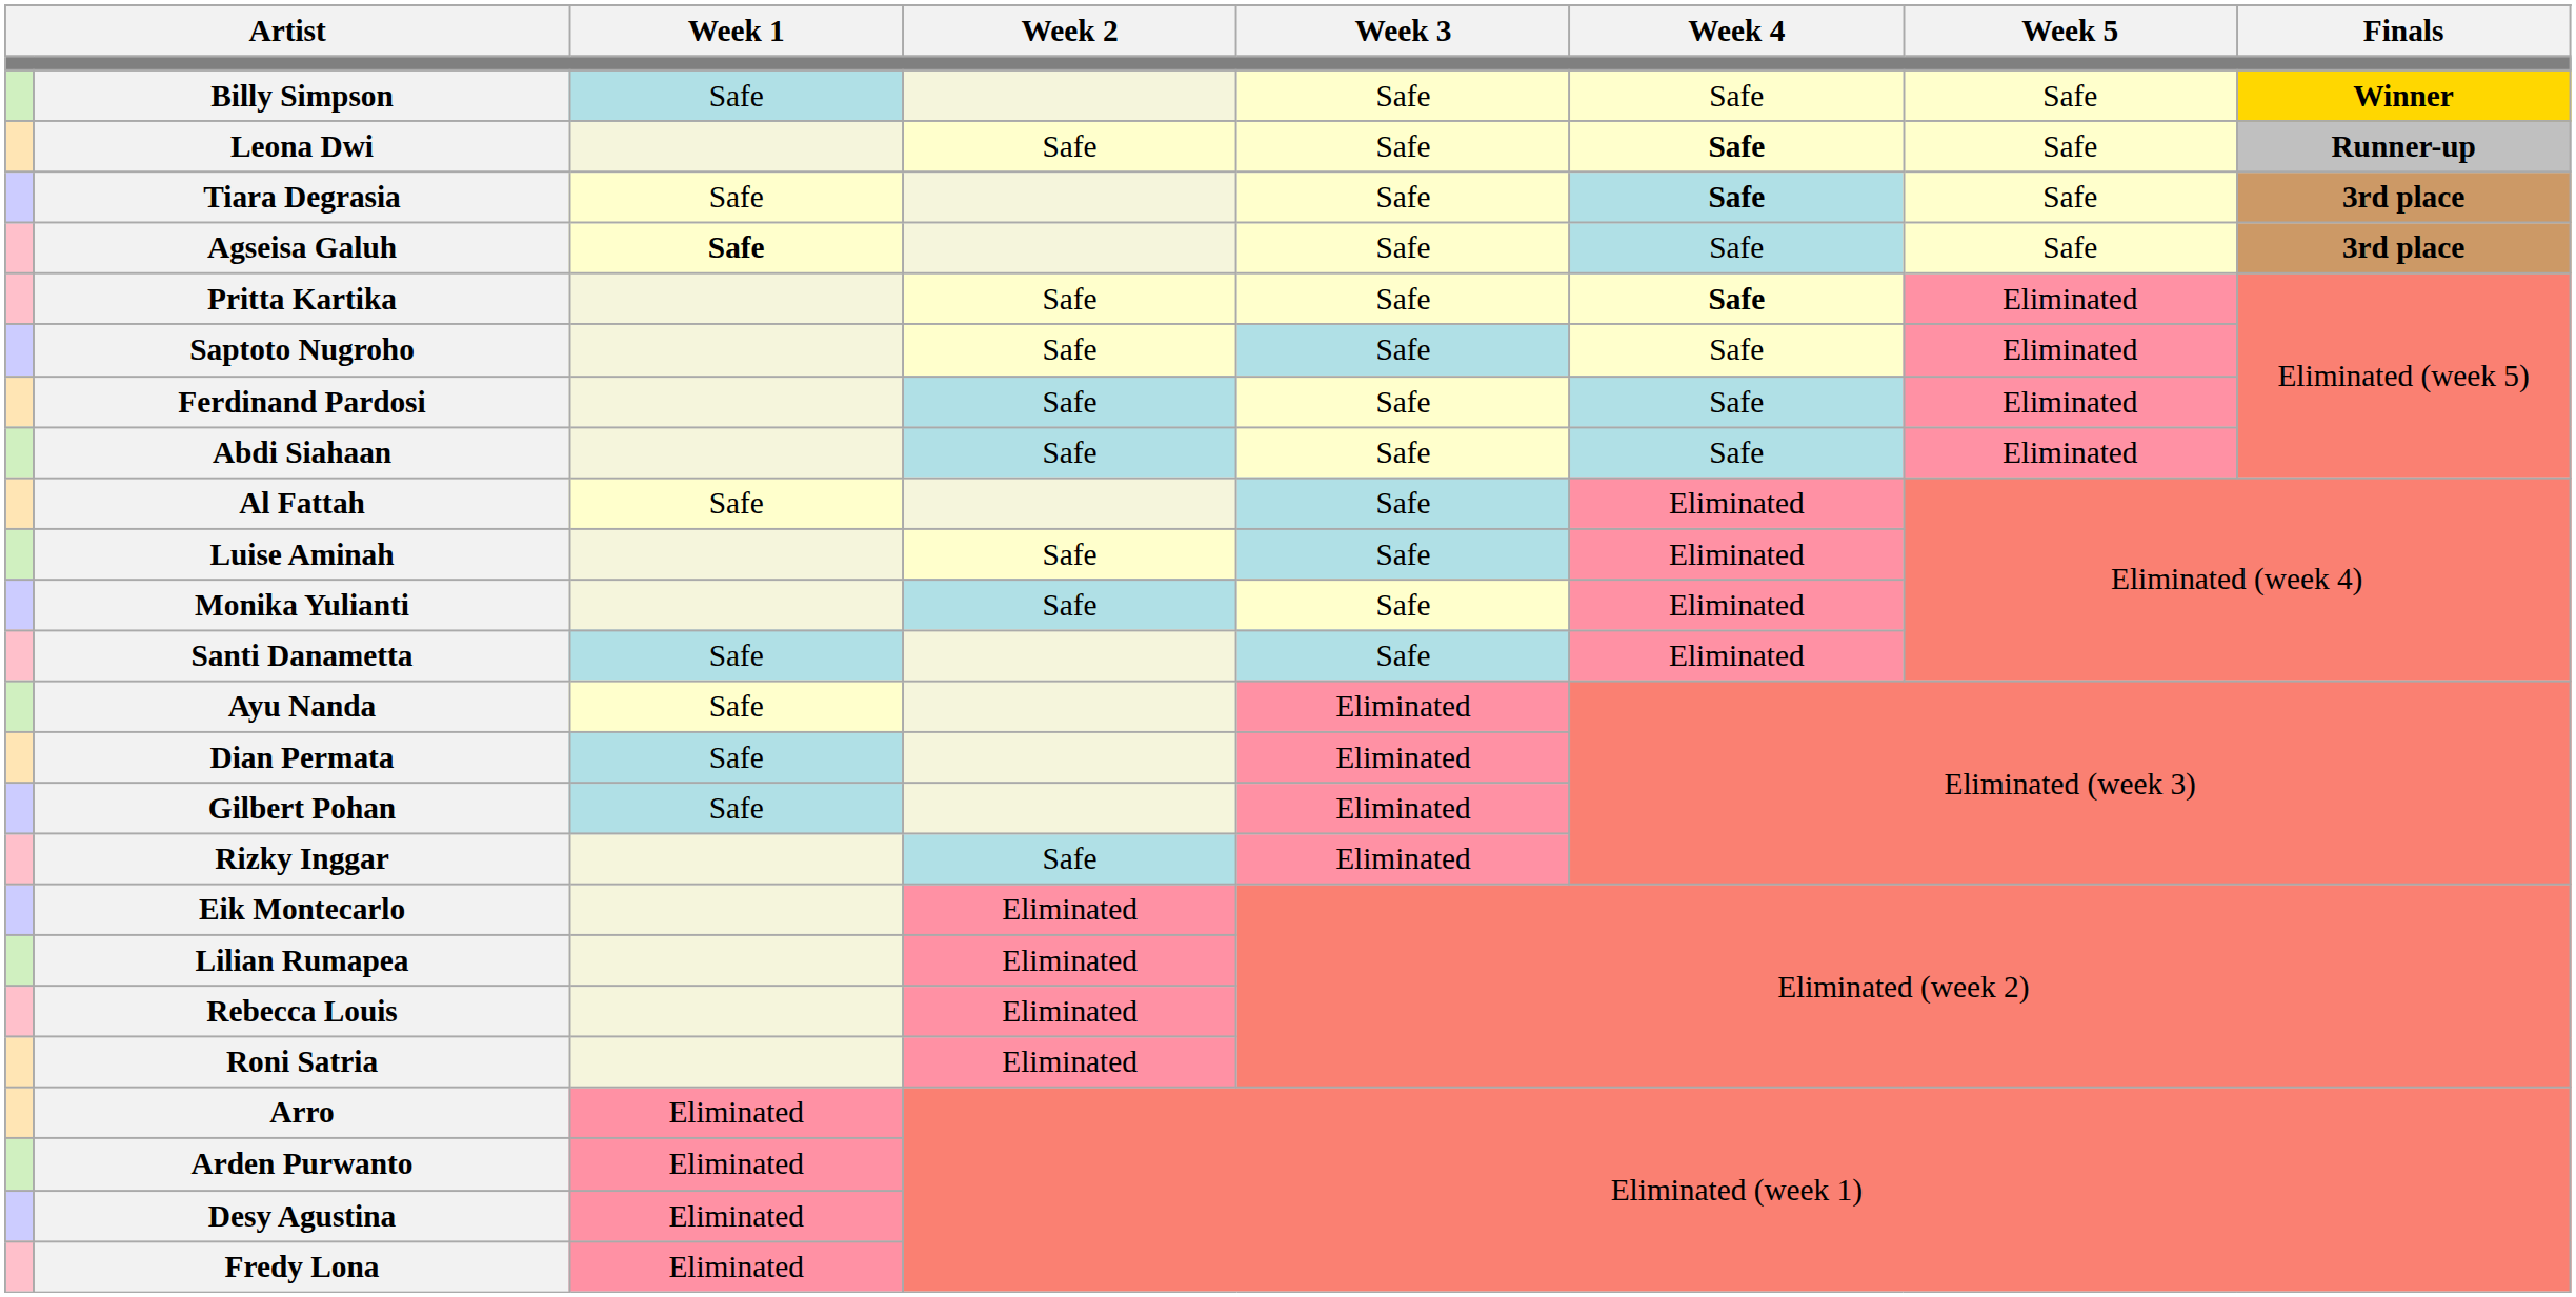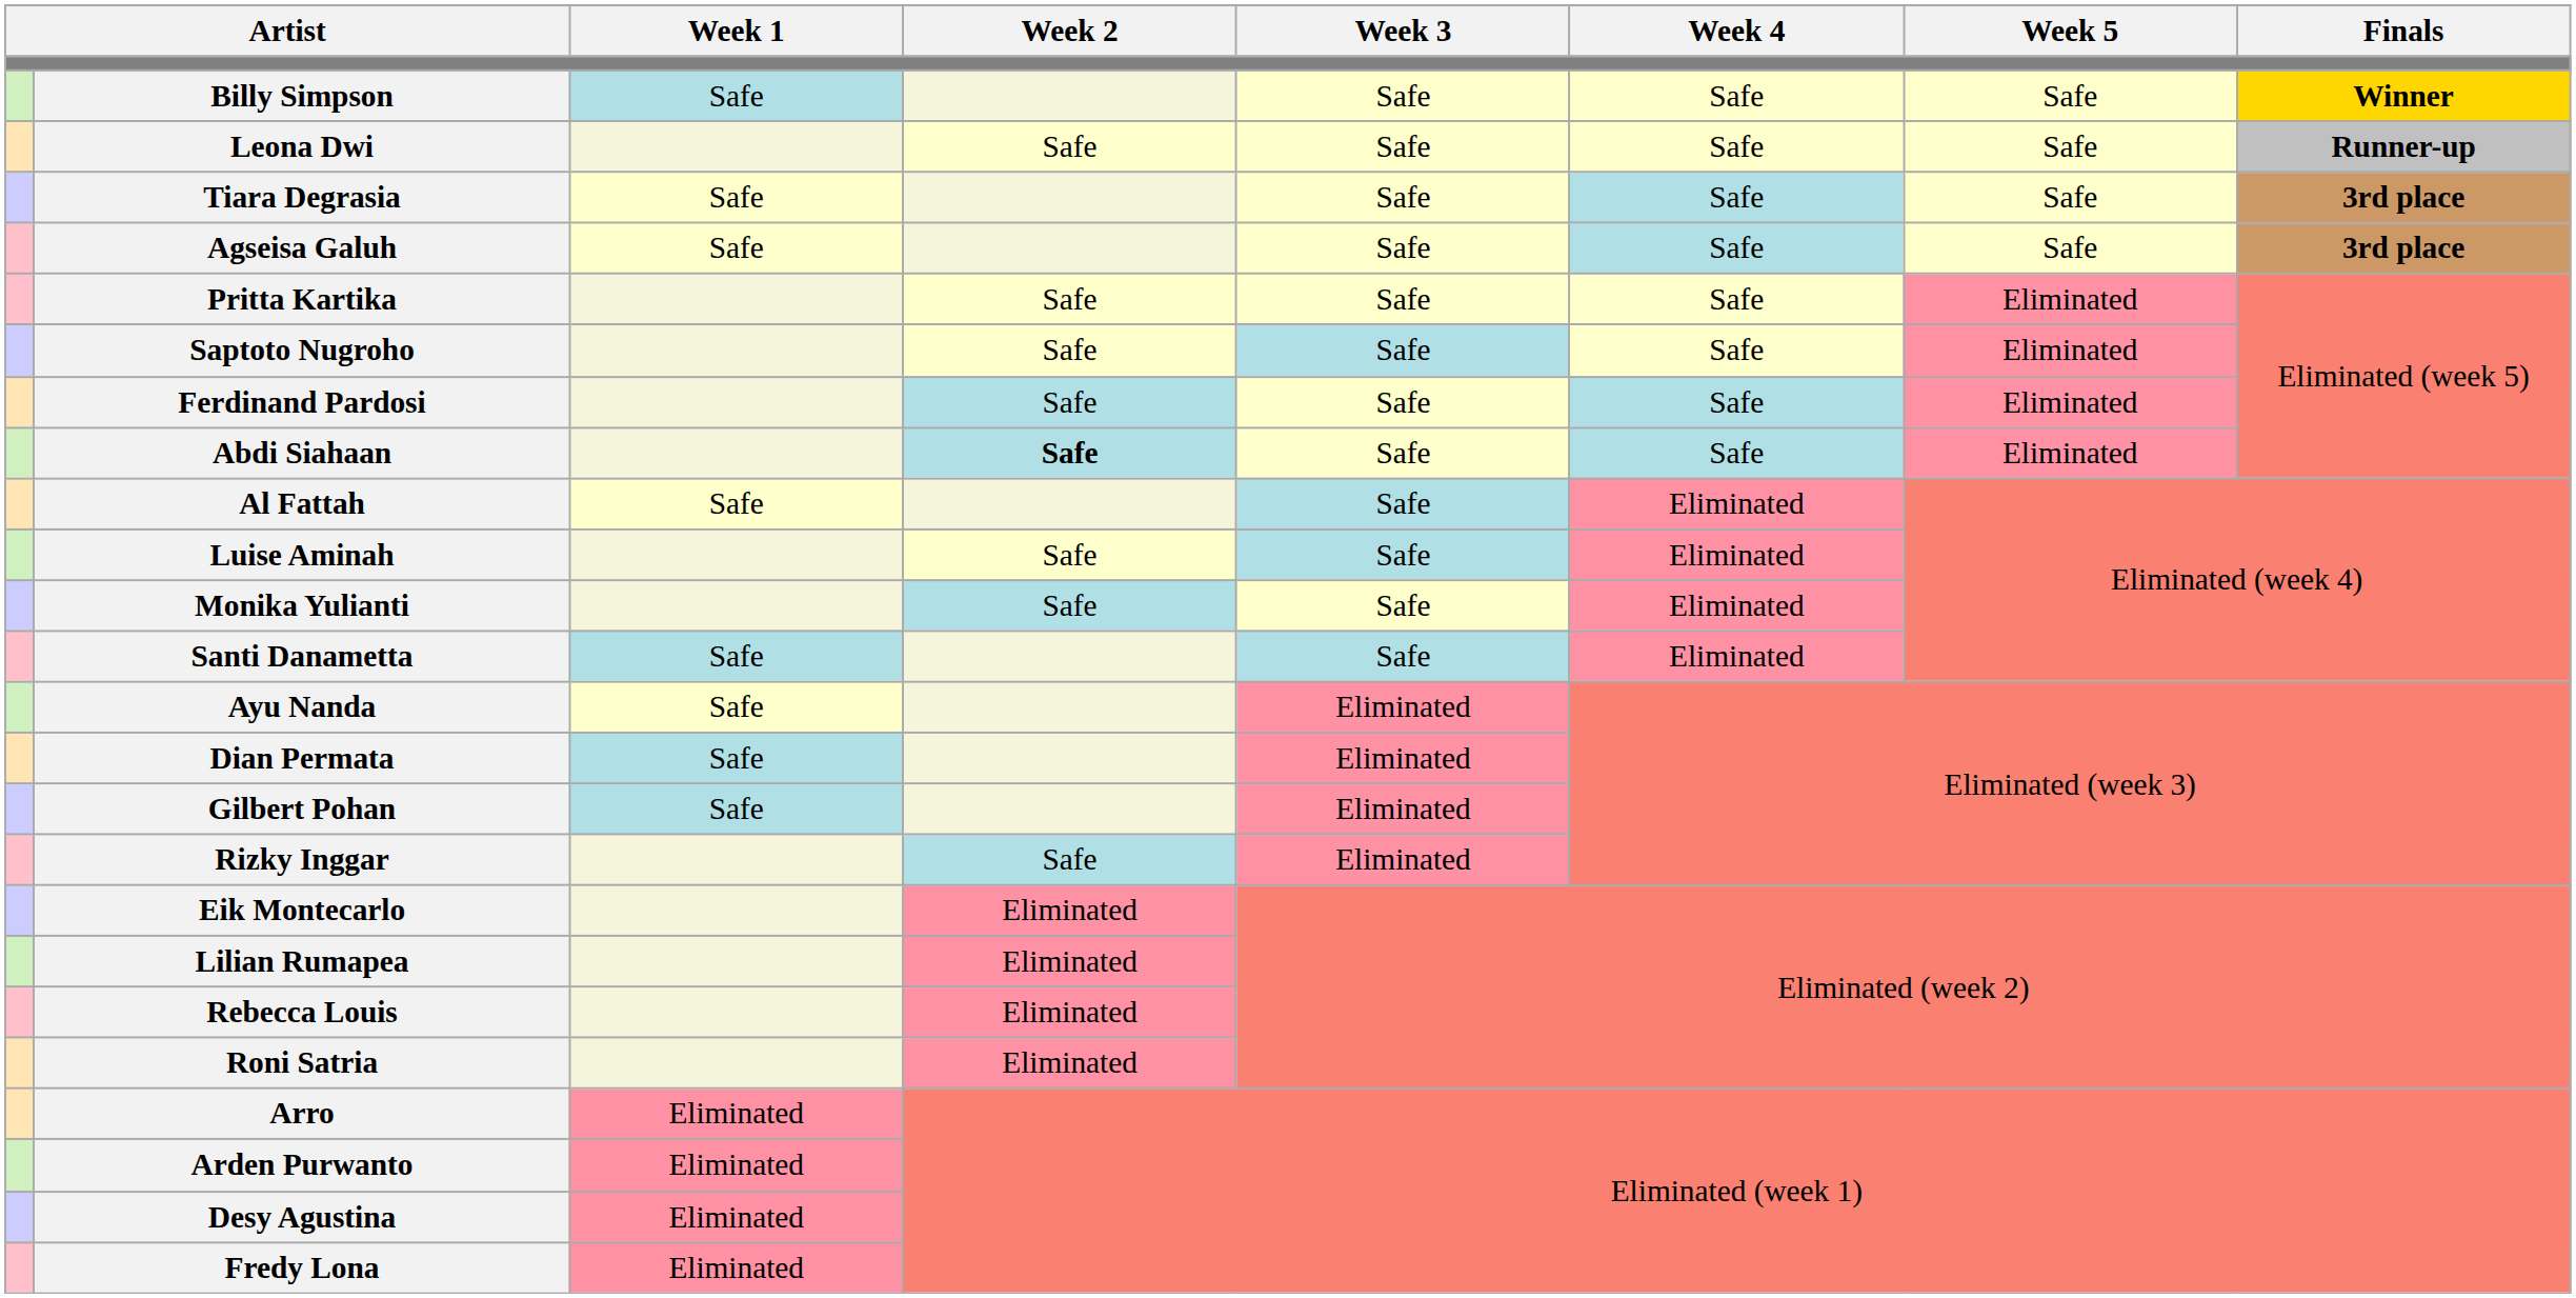Leona Dwi | Week 4: bold -> normal
Tiara Degrasia | Week 4: bold -> normal
Agseisa Galuh | Week 1: bold -> normal
Pritta Kartika | Week 4: bold -> normal
Abdi Siahaan | Week 2: normal -> bold
